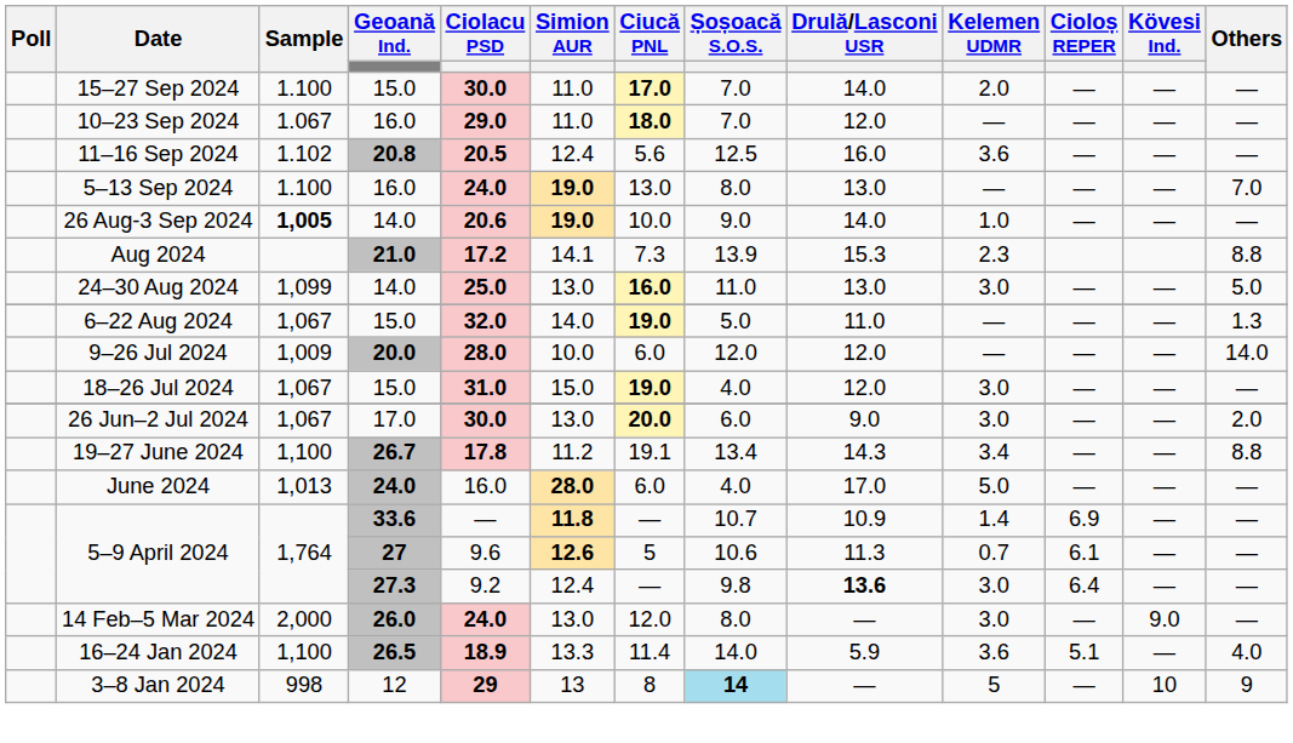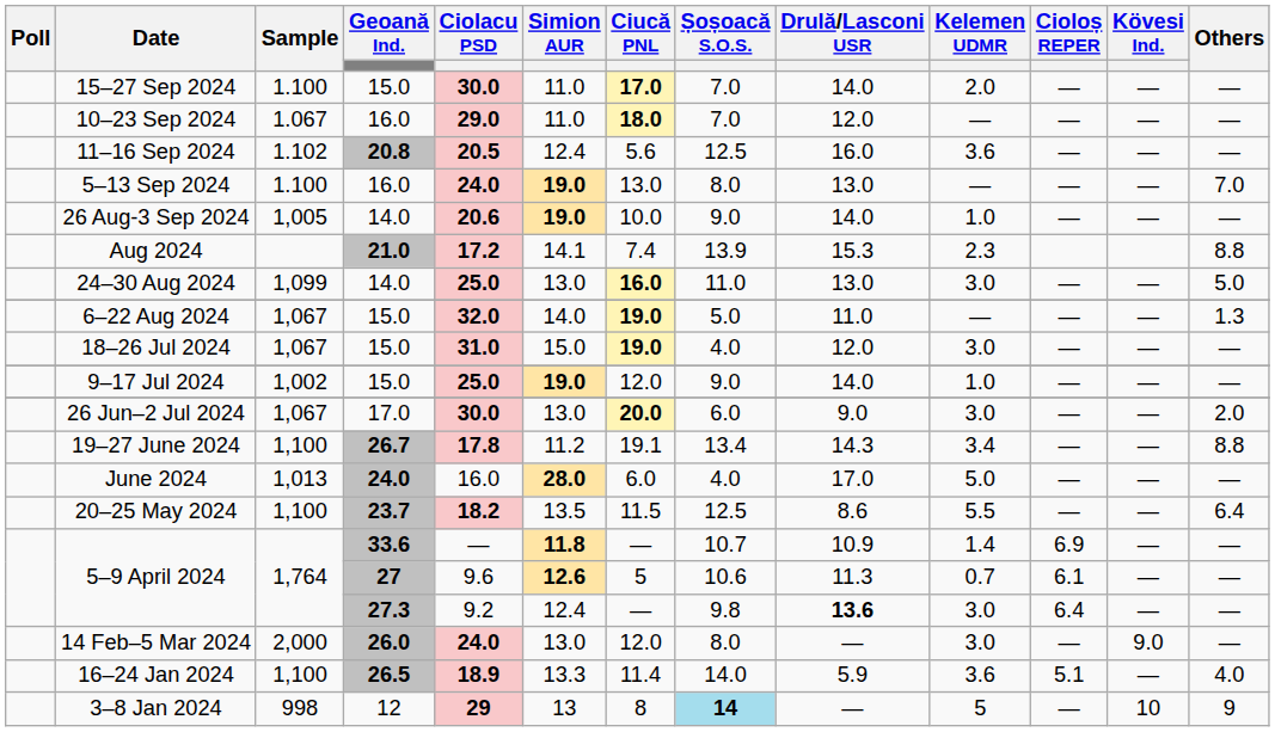26 Aug-3 Sep 2024 | Sample: bold -> normal
Aug 2024 | Ciucă PNL: 7.3 -> 7.4
- row: 9–26 Jul 2024 | 1,009 | 20.0 | 28.0 | 10.0 | 6.0 | 12.0 | 12.0 | — | — | — | 14.0
+ row: 9–17 Jul 2024 | 1,002 | 15.0 | 25.0 | 19.0 | 12.0 | 9.0 | 14.0 | 1.0 | — | — | —
+ row: 20–25 May 2024 | 1,100 | 23.7 | 18.2 | 13.5 | 11.5 | 12.5 | 8.6 | 5.5 | — | — | 6.4
